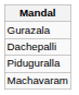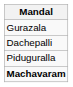row 5 | column 1: normal -> bold
